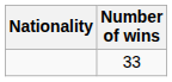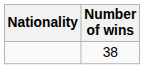row 2 | Number of wins: 33 -> 38
